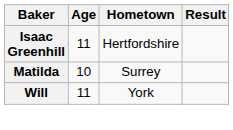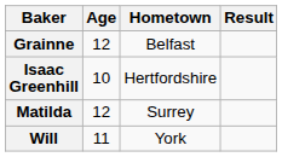+ row: Grainne | 12 | Belfast
Isaac Greenhill | Age: 11 -> 10
Matilda | Age: 10 -> 12
